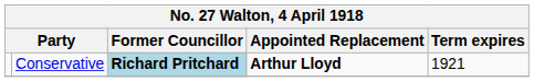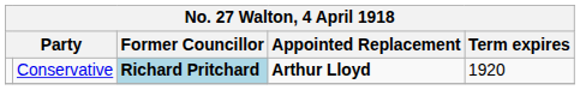Conservative | Term expires: 1921 -> 1920
